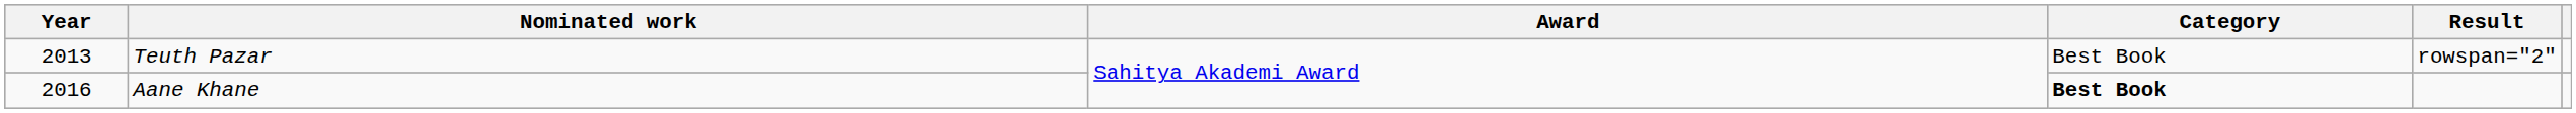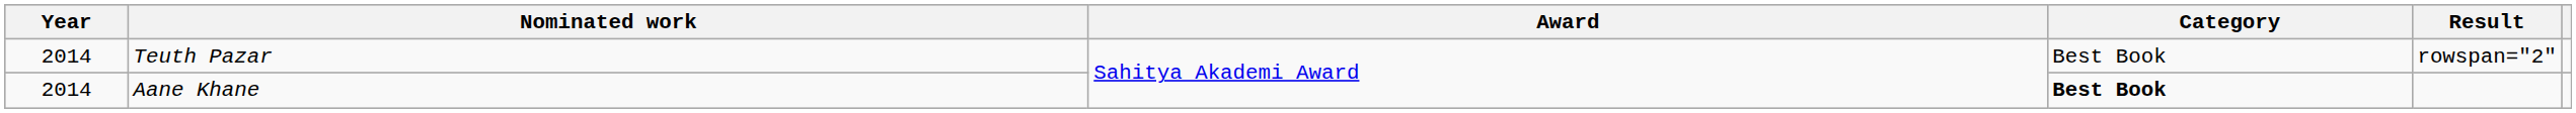Teuth Pazar | Year: 2013 -> 2014
Aane Khane | Year: 2016 -> 2014
